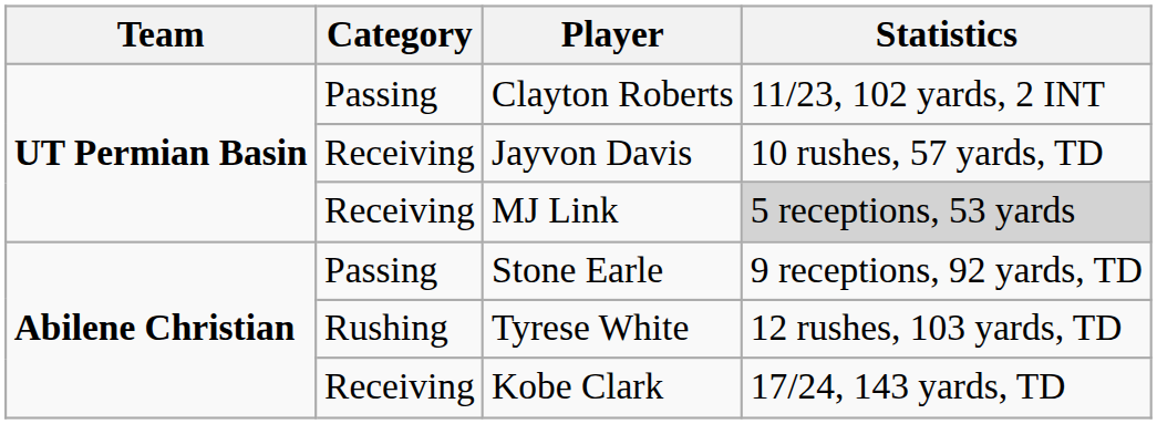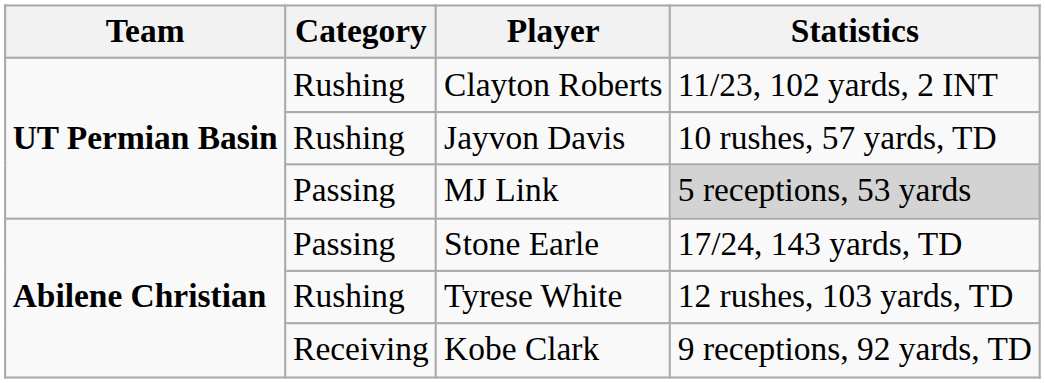Clayton Roberts | Category: Passing -> Rushing
Jayvon Davis | Category: Receiving -> Rushing
MJ Link | Category: Receiving -> Passing
Stone Earle | Statistics: 9 receptions, 92 yards, TD -> 17/24, 143 yards, TD
Kobe Clark | Statistics: 17/24, 143 yards, TD -> 9 receptions, 92 yards, TD
